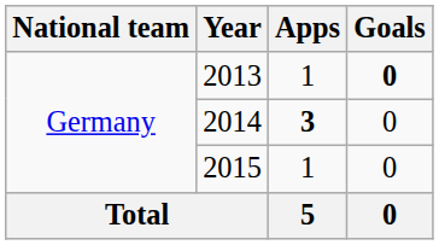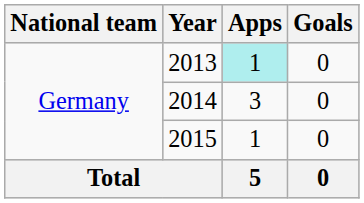2013 | Apps: no background -> paleturquoise background
2013 | Goals: bold -> normal
2014 | Apps: bold -> normal
